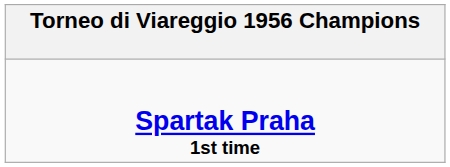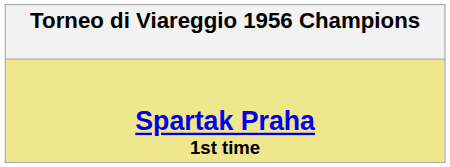row 2 | column 1: no background -> khaki background
